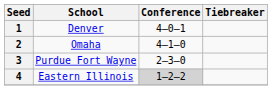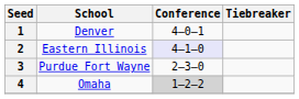2 | School: Omaha -> Eastern Illinois
2 | Conference: no background -> lavender background
4 | School: Eastern Illinois -> Omaha
